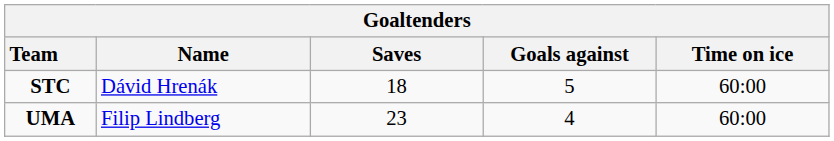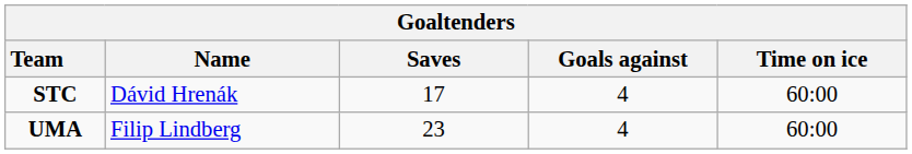STC | Saves: 18 -> 17
STC | Goals against: 5 -> 4
